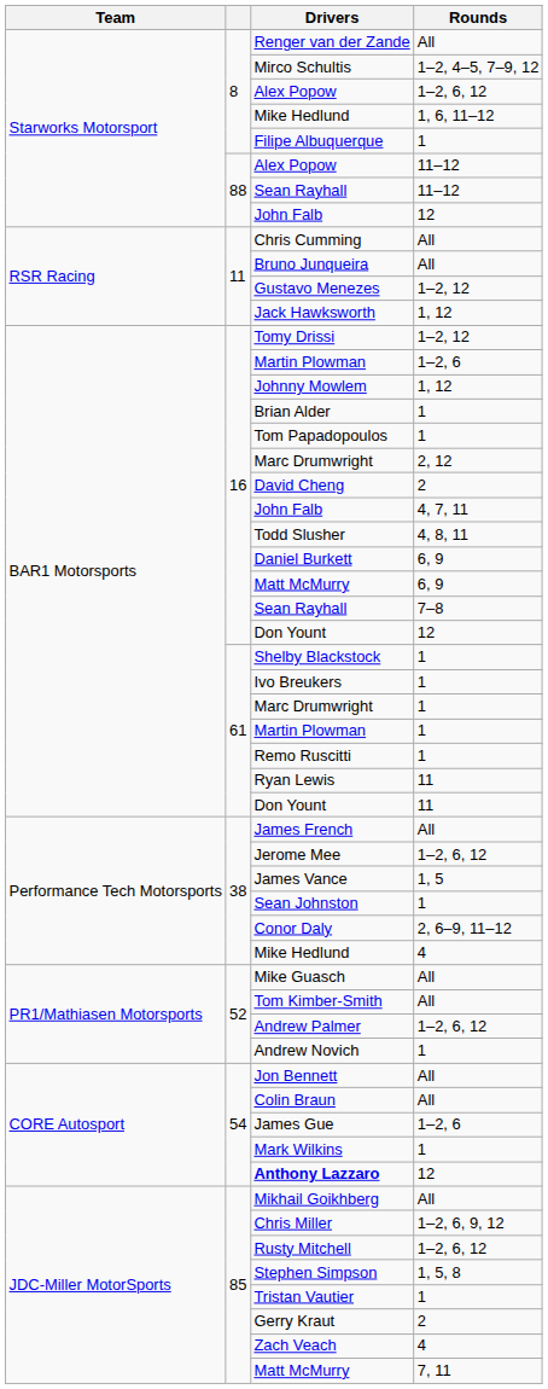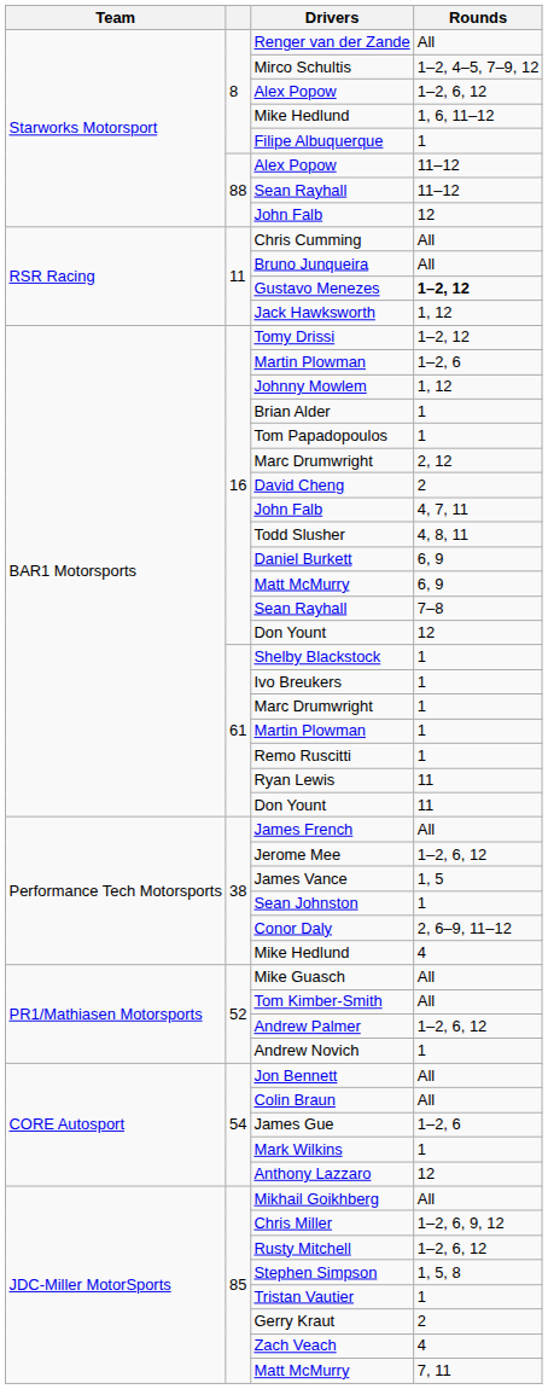Gustavo Menezes | Rounds: normal -> bold
Anthony Lazzaro | Drivers: bold -> normal
